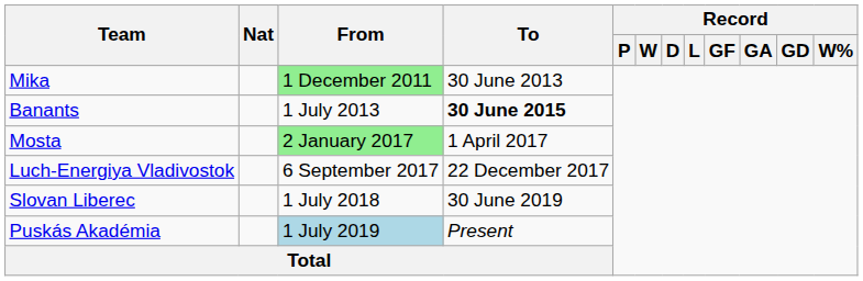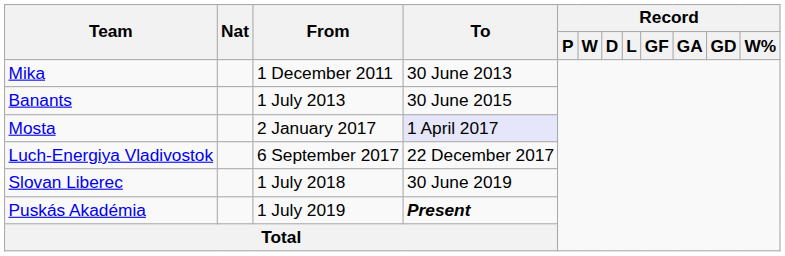Mika | From: lightgreen background -> no background
Banants | To: bold -> normal
Mosta | From: lightgreen background -> no background
Mosta | To: no background -> lavender background
Puskás Akadémia | From: lightblue background -> no background
Puskás Akadémia | To: normal -> bold
